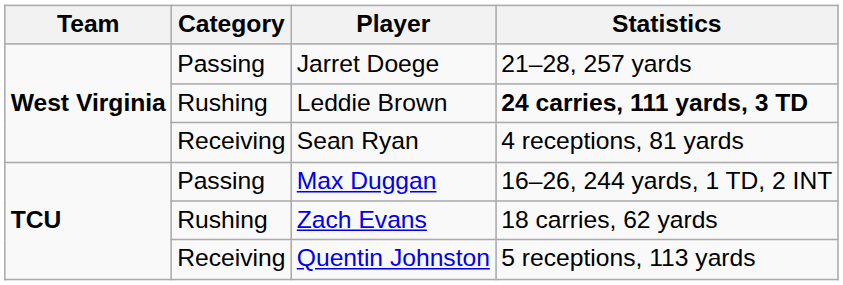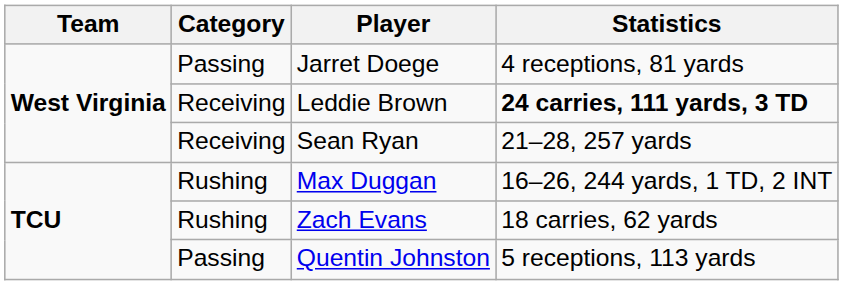Jarret Doege | Statistics: 21–28, 257 yards -> 4 receptions, 81 yards
Leddie Brown | Category: Rushing -> Receiving
Sean Ryan | Statistics: 4 receptions, 81 yards -> 21–28, 257 yards
Max Duggan | Category: Passing -> Rushing
Quentin Johnston | Category: Receiving -> Passing
